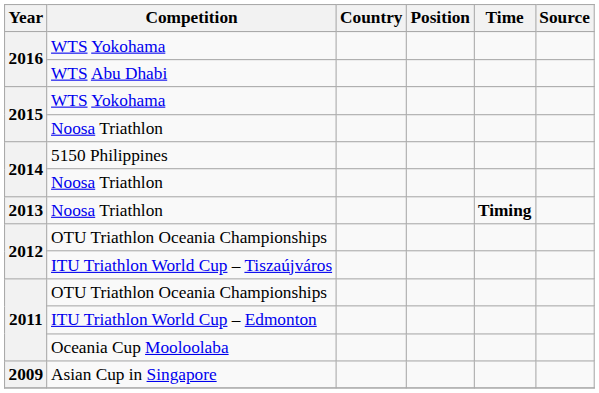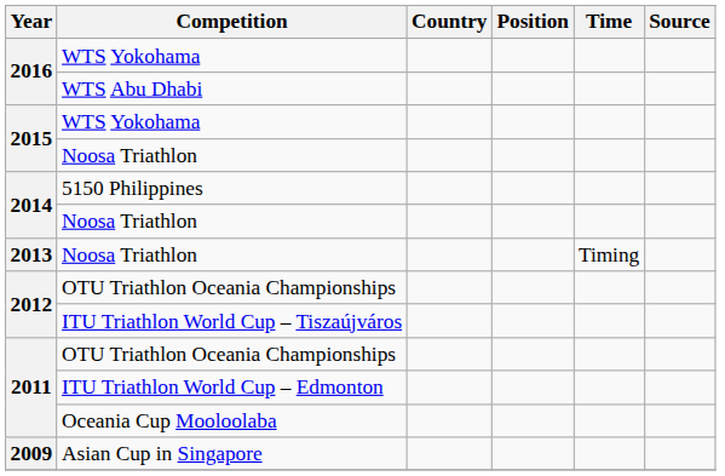2013 / Noosa Triathlon | Time: bold -> normal
